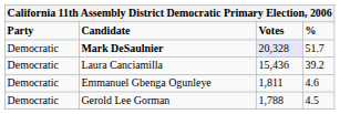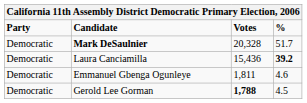Mark DeSaulnier | Votes: lavender background -> no background
Laura Canciamilla | %: normal -> bold
Gerold Lee Gorman | Votes: normal -> bold
